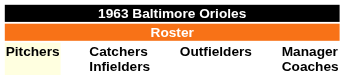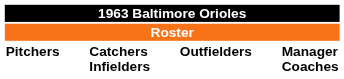Pitchers | column 1: lightyellow background -> no background
